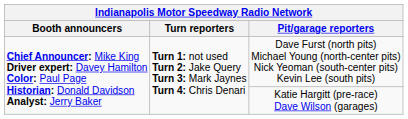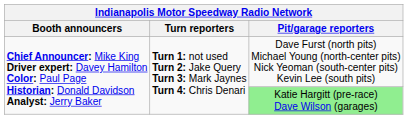Katie Hargitt (pre-race) Dave Wilson (garages) | Pit/garage reporters: no background -> lightgreen background
